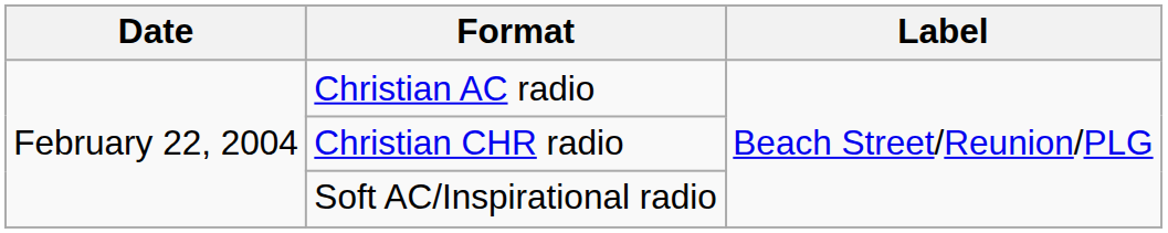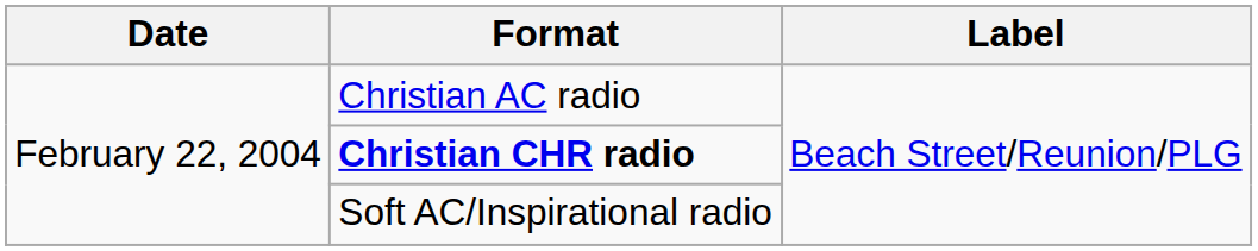Christian CHR radio | Format: normal -> bold
